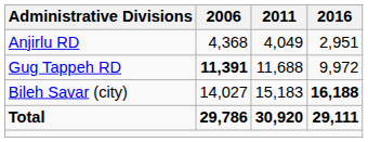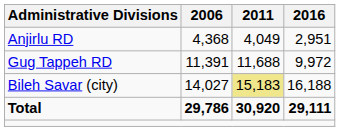Gug Tappeh RD | 2006: bold -> normal
Bileh Savar (city) | 2011: no background -> khaki background
Bileh Savar (city) | 2016: bold -> normal
